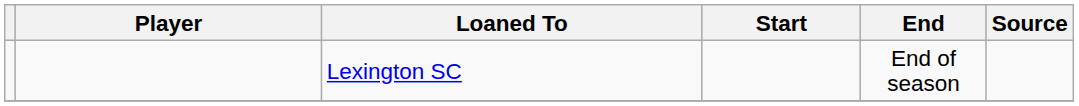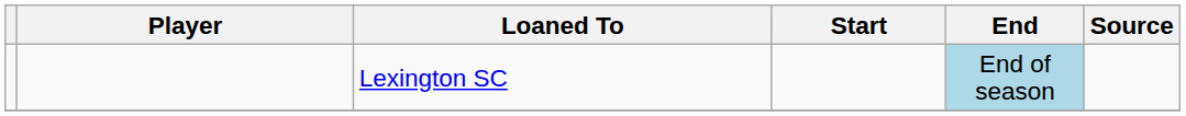Lexington SC | End: no background -> lightblue background
